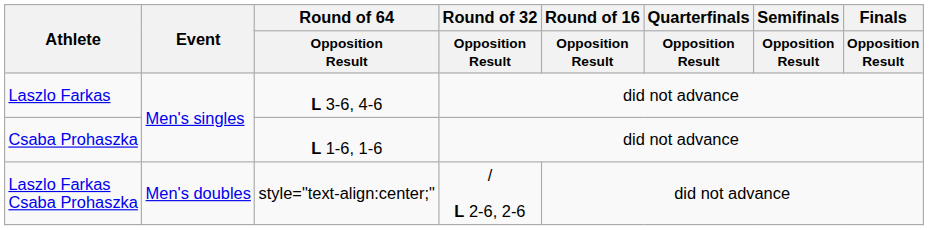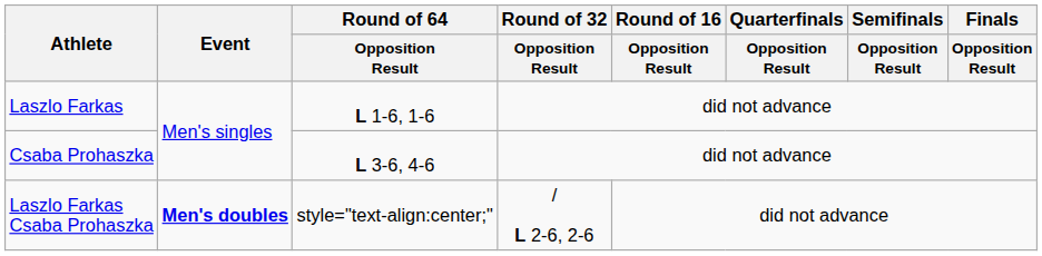Laszlo Farkas | Round of 64 / Opposition Result: L 3-6, 4-6 -> L 1-6, 1-6
Csaba Prohaszka | Round of 64 / Opposition Result: L 1-6, 1-6 -> L 3-6, 4-6
Laszlo Farkas Csaba Prohaszka | Event: normal -> bold
